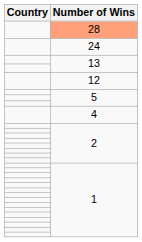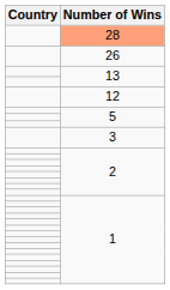row 3 | Number of Wins: 24 -> 26
row 10 | Number of Wins: 4 -> 3
